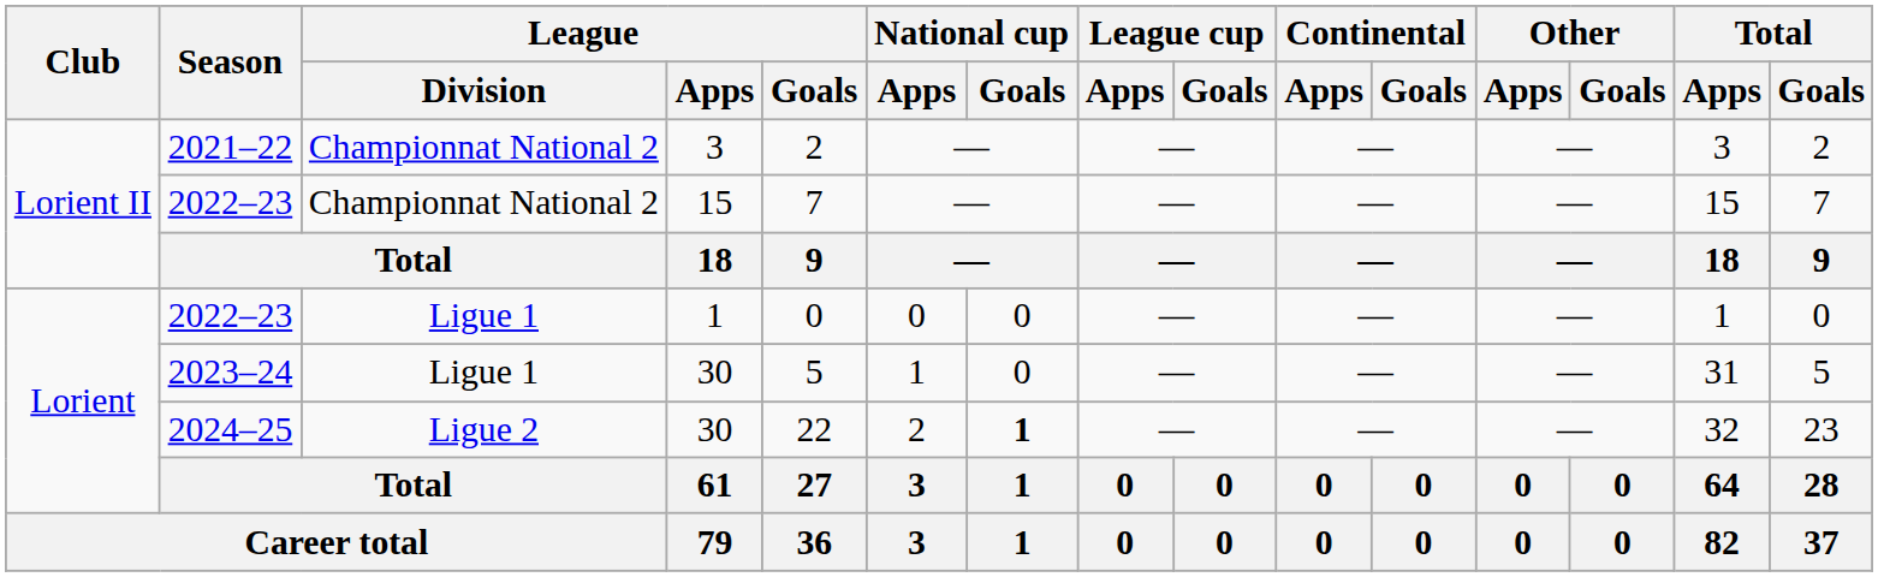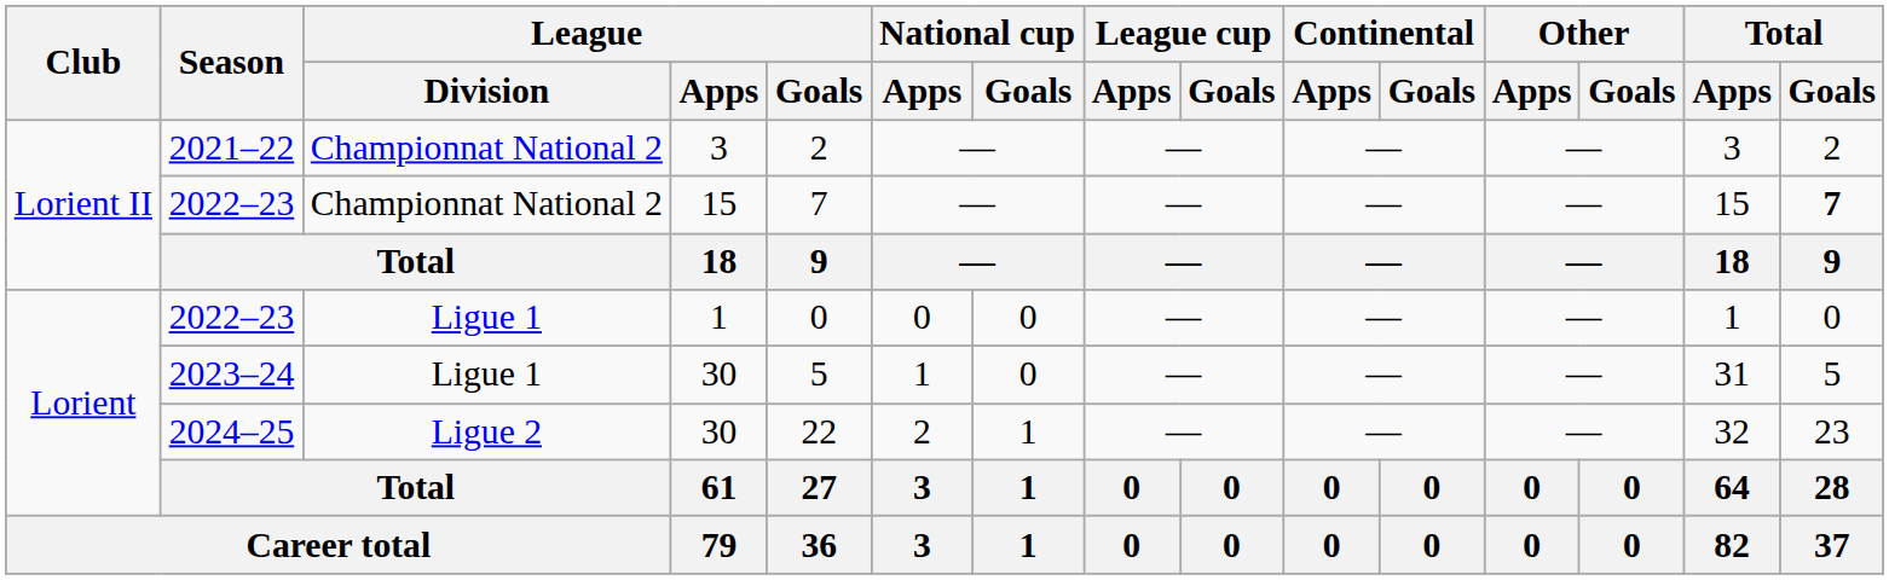2022–23 / 15 | Total / Goals: normal -> bold
2024–25 | National cup / Goals: bold -> normal
